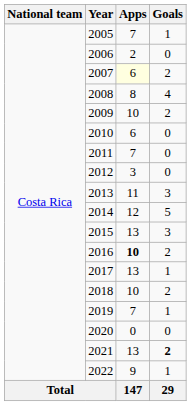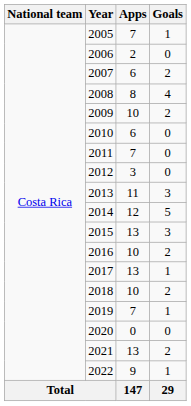2007 | Apps: lightyellow background -> no background
2016 | Apps: bold -> normal
2021 | Goals: bold -> normal
